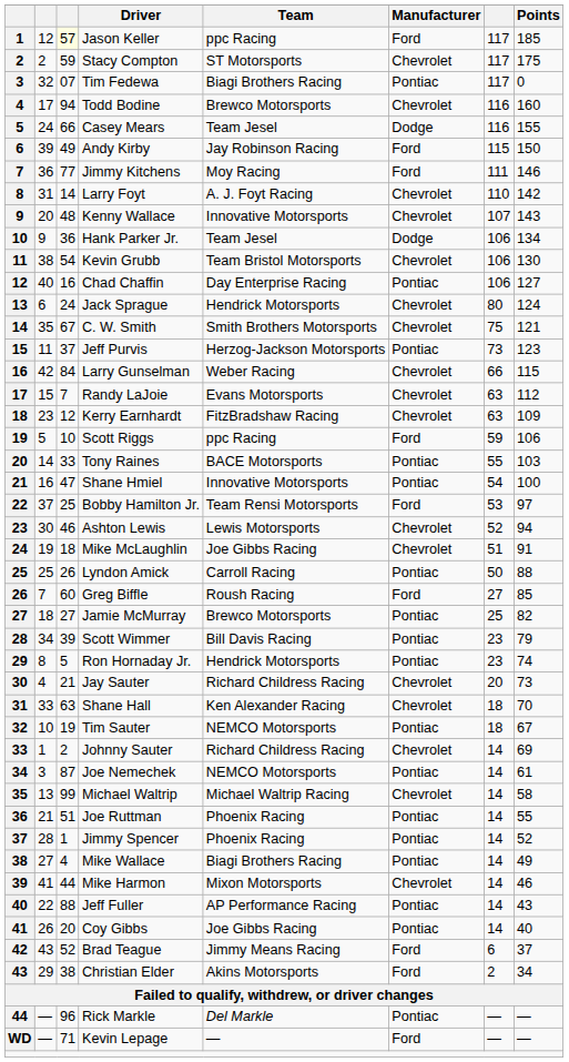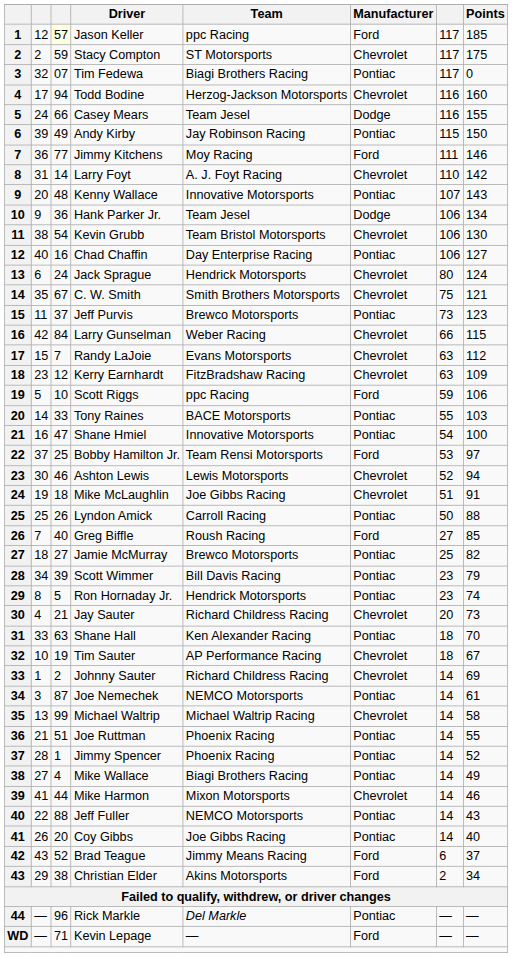Todd Bodine | Team: Brewco Motorsports -> Herzog-Jackson Motorsports
Andy Kirby | Manufacturer: Ford -> Pontiac
Kenny Wallace | Manufacturer: Chevrolet -> Pontiac
Jeff Purvis | Team: Herzog-Jackson Motorsports -> Brewco Motorsports
Greg Biffle | column 3: 60 -> 40
Shane Hall | Manufacturer: Chevrolet -> Pontiac
Tim Sauter | Team: NEMCO Motorsports -> AP Performance Racing
Tim Sauter | Manufacturer: Pontiac -> Chevrolet
Jeff Fuller | Team: AP Performance Racing -> NEMCO Motorsports
